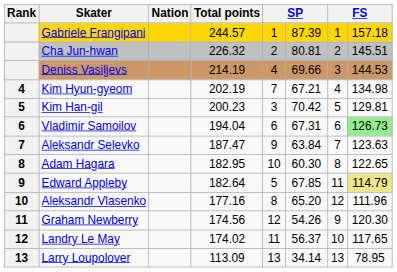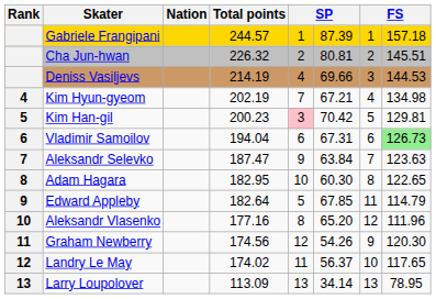Kim Han-gil | column 5: no background -> pink background
Edward Appleby | column 8: khaki background -> no background
